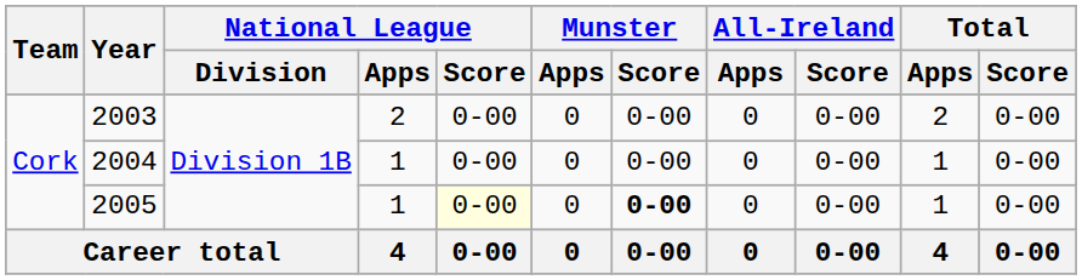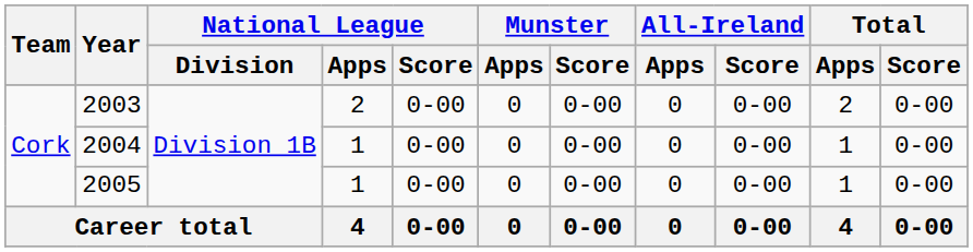2005 | National League / Score: lightyellow background -> no background
2005 | Munster / Score: bold -> normal
